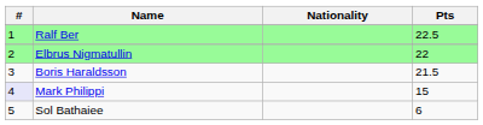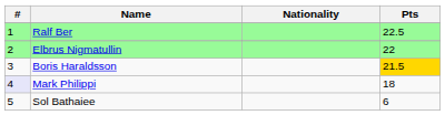Boris Haraldsson | Pts: no background -> gold background
Mark Philippi | Pts: 15 -> 18
